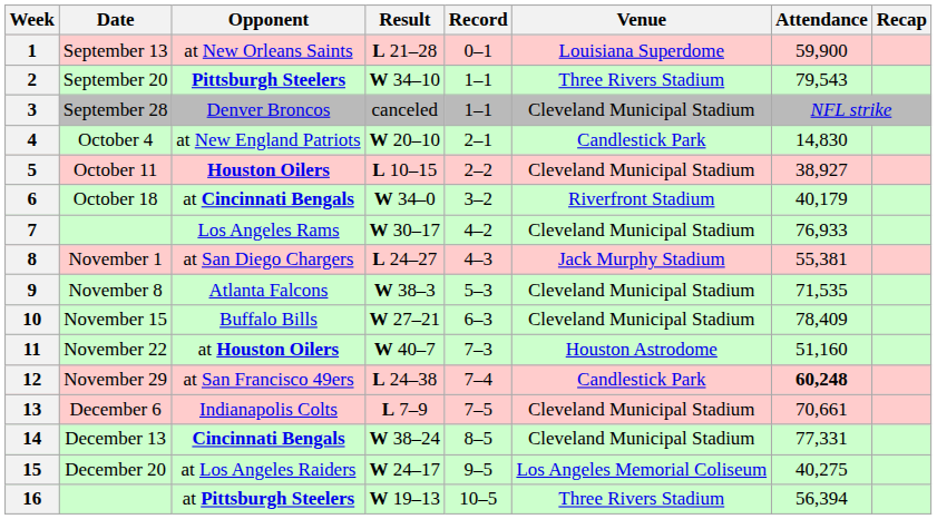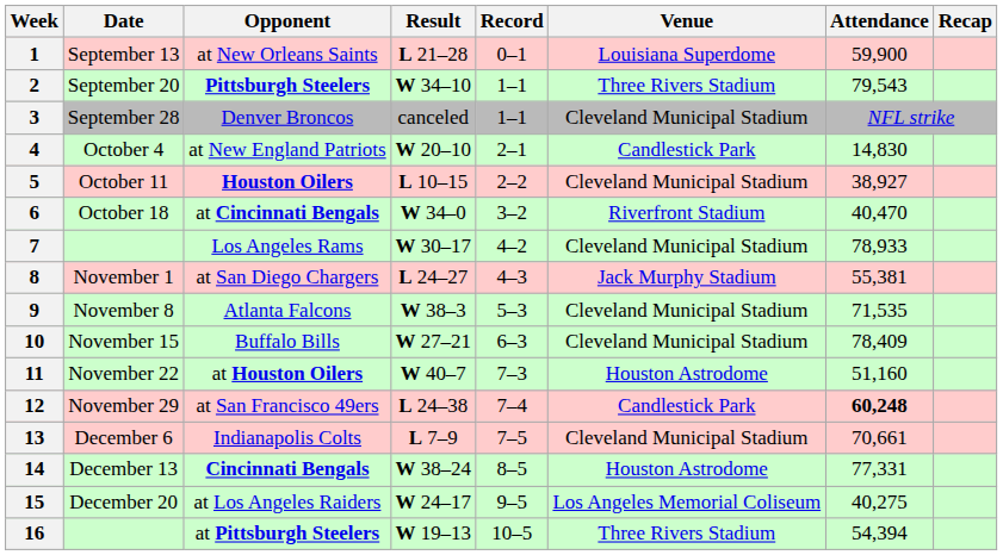6 | Attendance: 40,179 -> 40,470
7 | Attendance: 76,933 -> 78,933
14 | Venue: Cleveland Municipal Stadium -> Houston Astrodome
16 | Attendance: 56,394 -> 54,394
